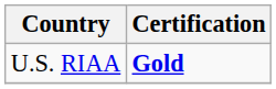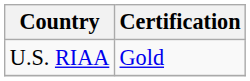U.S. RIAA | Certification: bold -> normal
